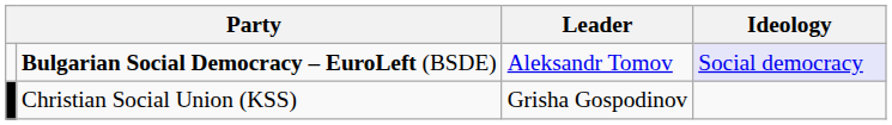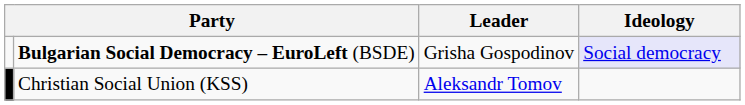Bulgarian Social Democracy – EuroLeft (BSDE) | Leader: Aleksandr Tomov -> Grisha Gospodinov
Christian Social Union (KSS) | Leader: Grisha Gospodinov -> Aleksandr Tomov
